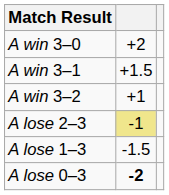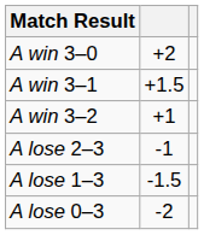A lose 2–3 | column 2: khaki background -> no background
A lose 0–3 | column 2: bold -> normal
